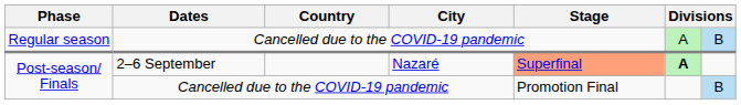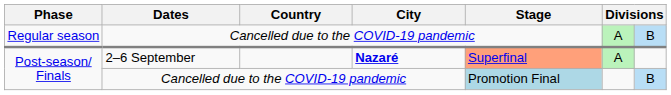Post-season/ Finals / 2–6 September | City: normal -> bold
Post-season/ Finals / 2–6 September | column 6: bold -> normal
Post-season/ Finals / Cancelled due to the COVID-19 pandemic | Stage: no background -> lightblue background
